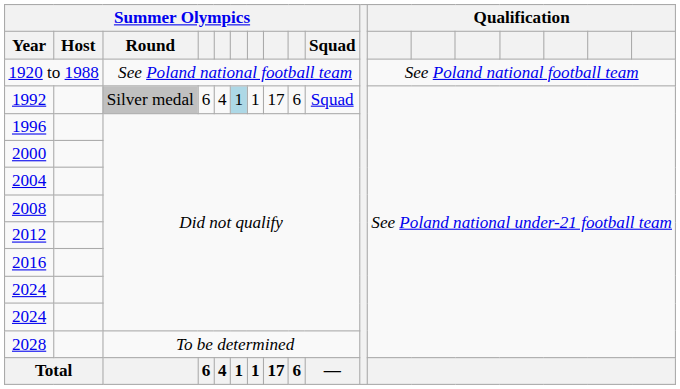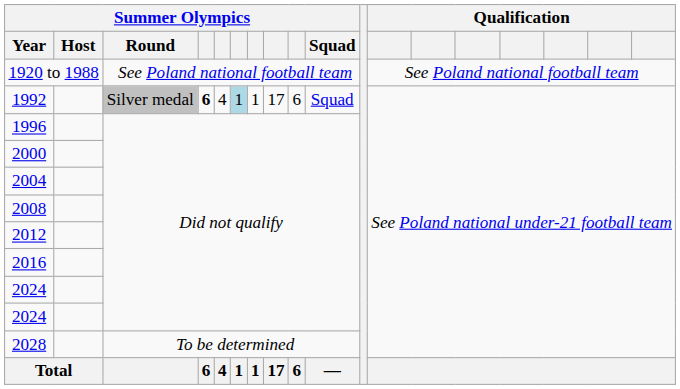1992 | column 4: normal -> bold
